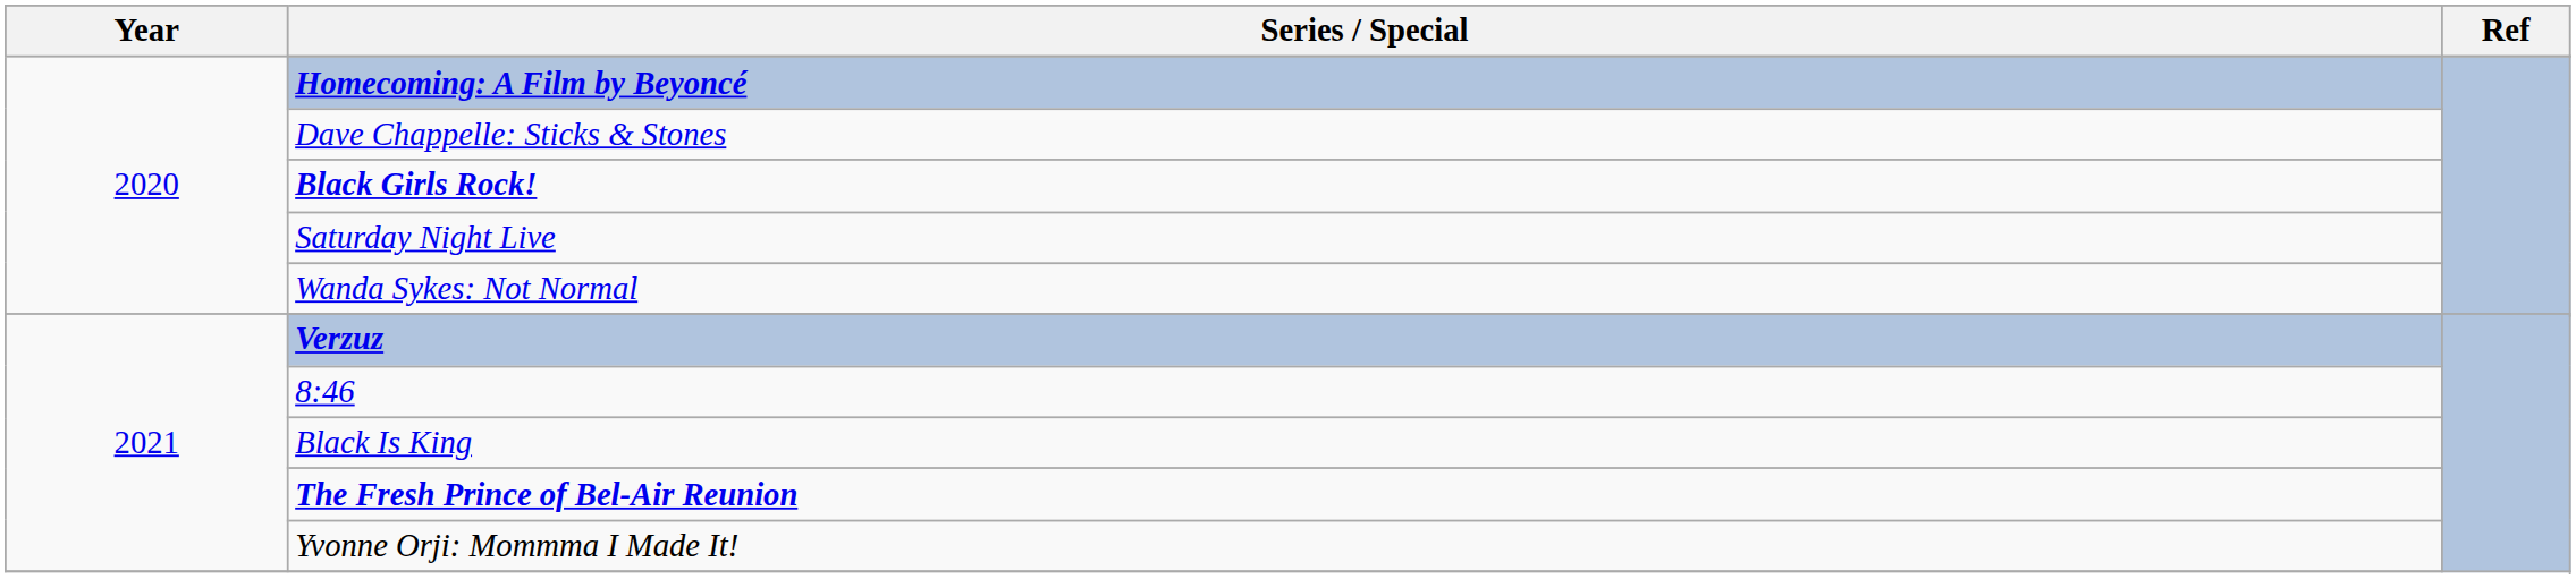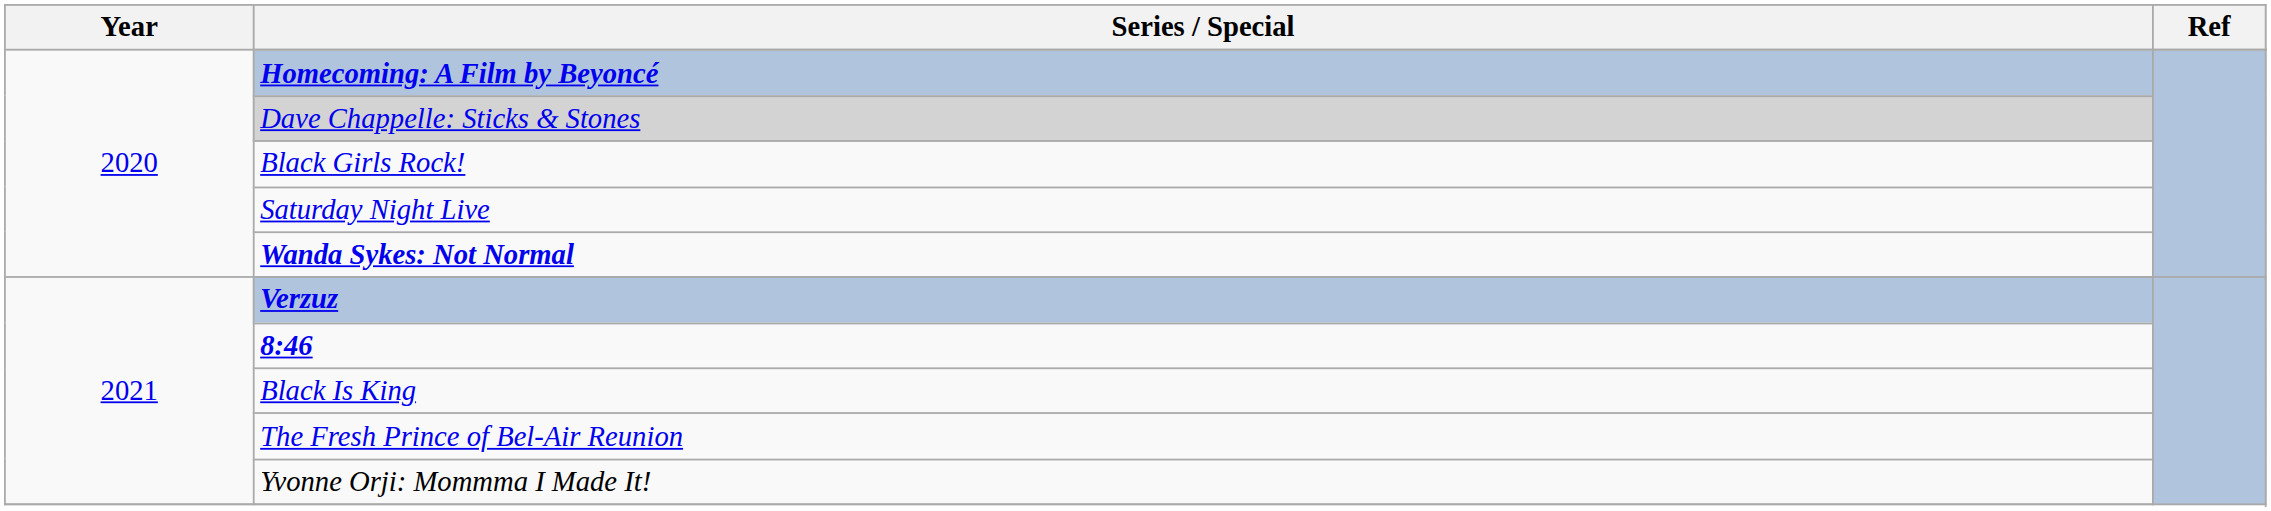Dave Chappelle: Sticks & Stones | Series / Special: no background -> lightgrey background
Black Girls Rock! | Series / Special: bold -> normal
Wanda Sykes: Not Normal | Series / Special: normal -> bold
8:46 | Series / Special: normal -> bold
The Fresh Prince of Bel-Air Reunion | Series / Special: bold -> normal
